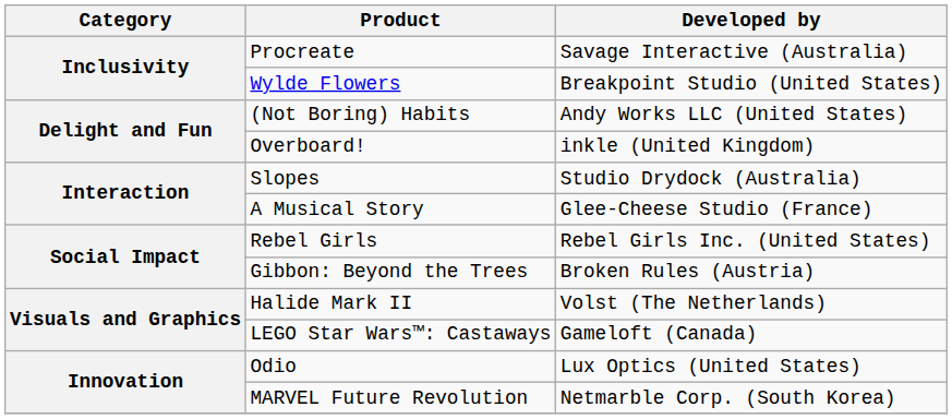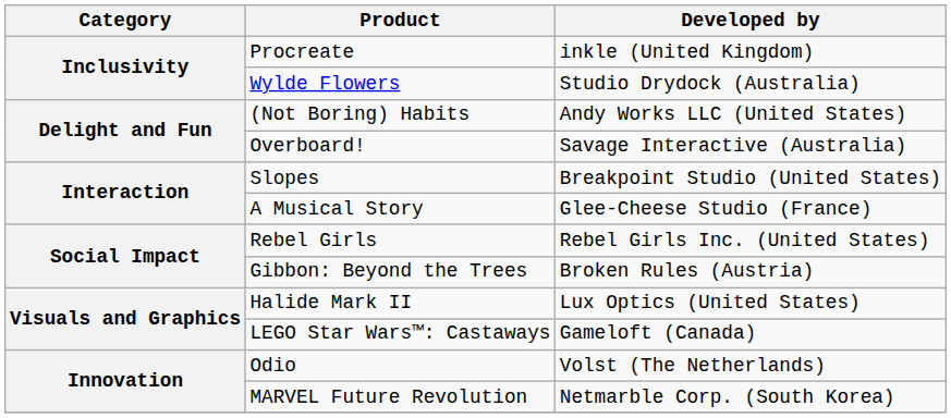Procreate | Developed by: Savage Interactive (Australia) -> inkle (United Kingdom)
Wylde Flowers | Developed by: Breakpoint Studio (United States) -> Studio Drydock (Australia)
Overboard! | Developed by: inkle (United Kingdom) -> Savage Interactive (Australia)
Slopes | Developed by: Studio Drydock (Australia) -> Breakpoint Studio (United States)
Halide Mark II | Developed by: Volst (The Netherlands) -> Lux Optics (United States)
Odio | Developed by: Lux Optics (United States) -> Volst (The Netherlands)
